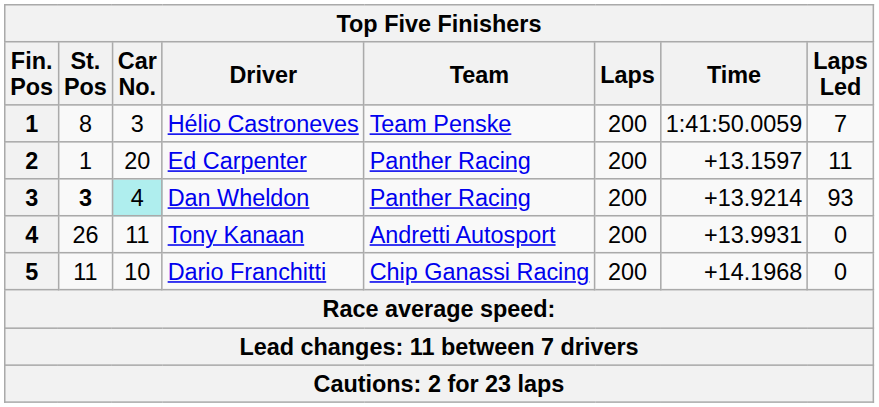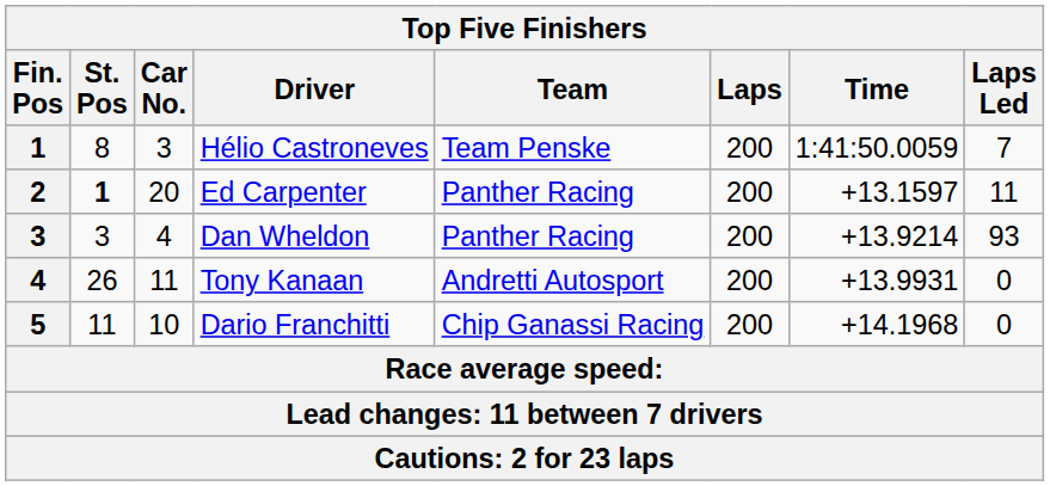Ed Carpenter | St. Pos: normal -> bold
Dan Wheldon | St. Pos: bold -> normal
Dan Wheldon | Car No.: paleturquoise background -> no background
